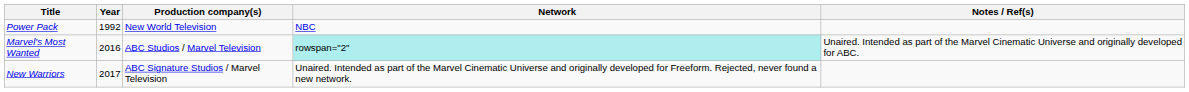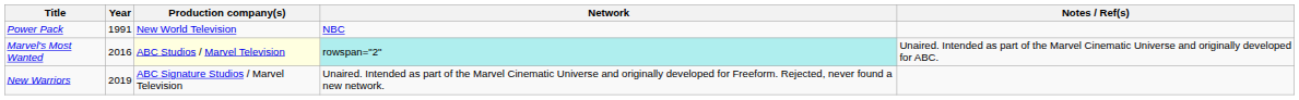Power Pack | Year: 1992 -> 1991
Marvel's Most Wanted | Production company(s): no background -> lightyellow background
New Warriors | Year: 2017 -> 2019
